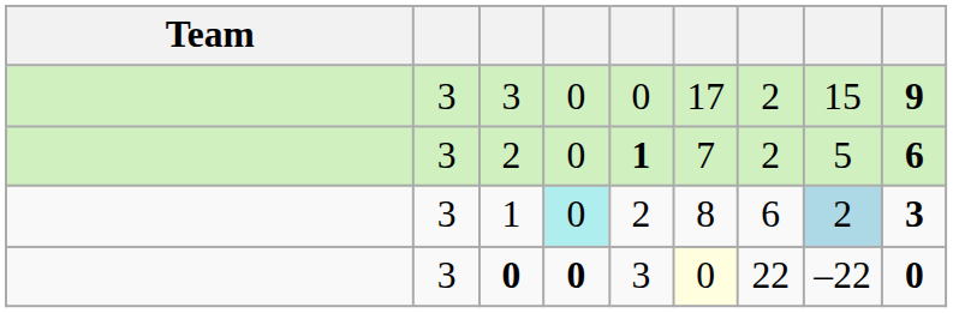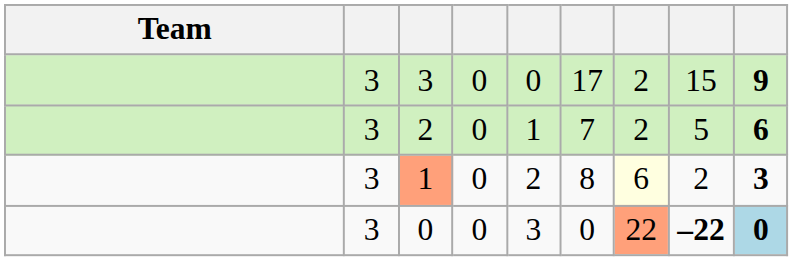row 3 | column 5: bold -> normal
row 4 | column 3: no background -> lightsalmon background
row 4 | column 4: paleturquoise background -> no background
row 4 | column 7: no background -> lightyellow background
row 4 | column 8: lightblue background -> no background
row 5 | column 3: bold -> normal
row 5 | column 4: bold -> normal
row 5 | column 6: lightyellow background -> no background
row 5 | column 7: no background -> lightsalmon background
row 5 | column 8: normal -> bold
row 5 | column 9: no background -> lightblue background
